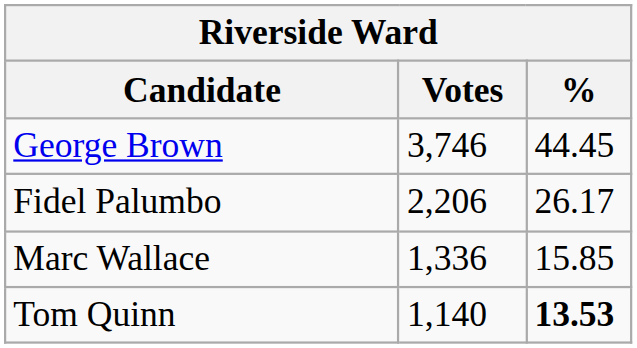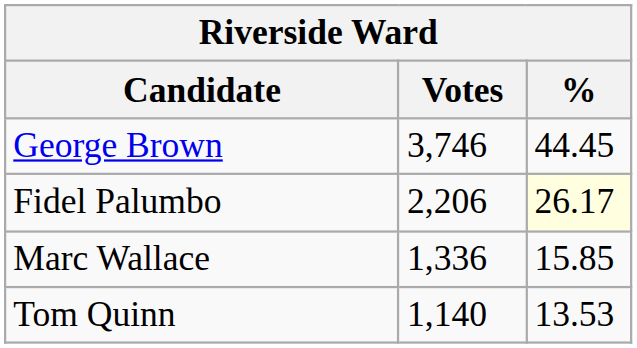Fidel Palumbo | %: no background -> lightyellow background
Tom Quinn | %: bold -> normal
